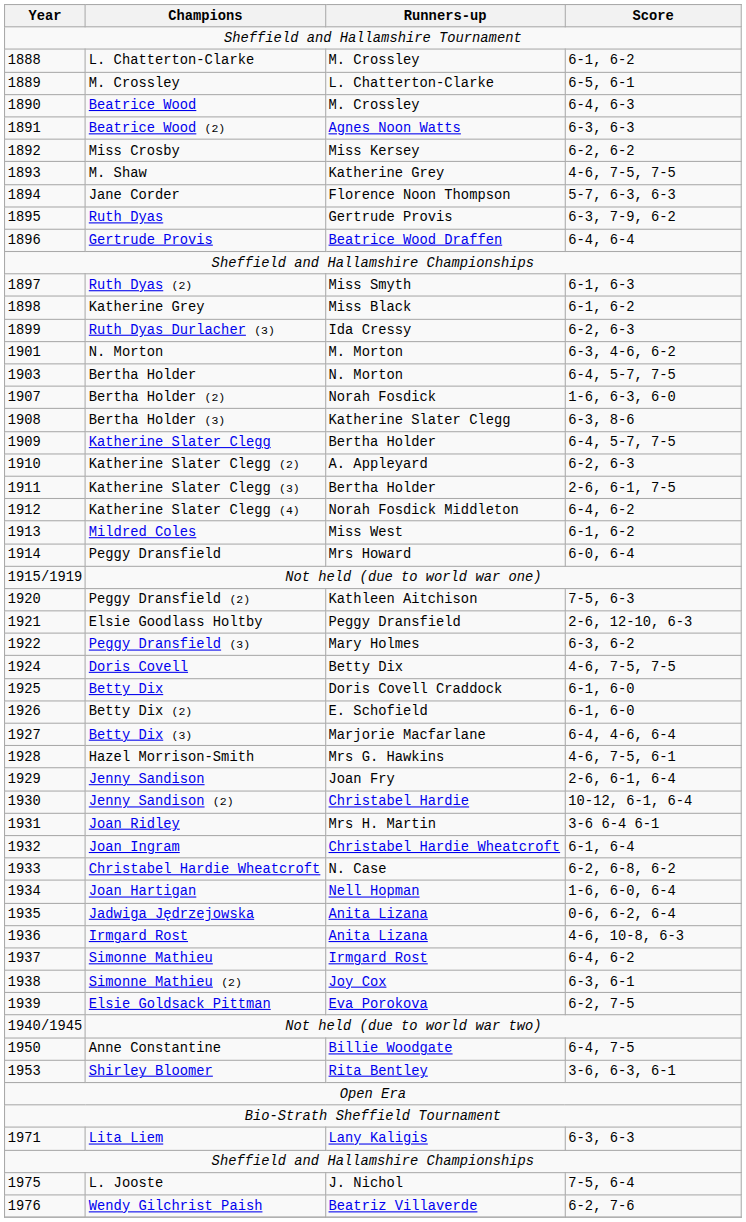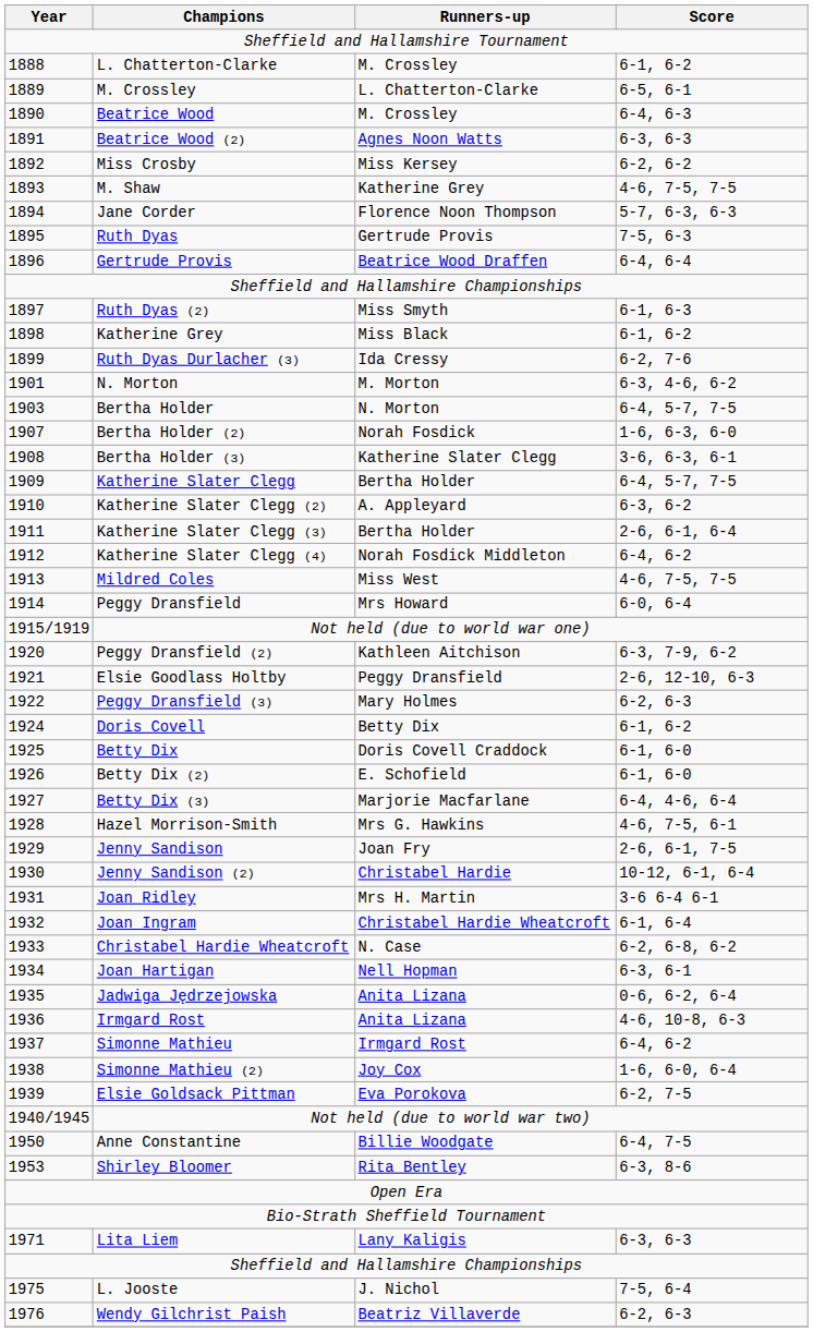Ruth Dyas | Score: 6-3, 7-9, 6-2 -> 7-5, 6-3
Ruth Dyas Durlacher (3) | Score: 6-2, 6-3 -> 6-2, 7-6
Bertha Holder (3) | Score: 6-3, 8-6 -> 3-6, 6-3, 6-1
Katherine Slater Clegg (2) | Score: 6-2, 6-3 -> 6-3, 6-2
Katherine Slater Clegg (3) | Score: 2-6, 6-1, 7-5 -> 2-6, 6-1, 6-4
Mildred Coles | Score: 6-1, 6-2 -> 4-6, 7-5, 7-5
Peggy Dransfield (2) | Score: 7-5, 6-3 -> 6-3, 7-9, 6-2
Peggy Dransfield (3) | Score: 6-3, 6-2 -> 6-2, 6-3
Doris Covell | Score: 4-6, 7-5, 7-5 -> 6-1, 6-2
Jenny Sandison | Score: 2-6, 6-1, 6-4 -> 2-6, 6-1, 7-5
Joan Hartigan | Score: 1-6, 6-0, 6-4 -> 6-3, 6-1
Simonne Mathieu (2) | Score: 6-3, 6-1 -> 1-6, 6-0, 6-4
Shirley Bloomer | Score: 3-6, 6-3, 6-1 -> 6-3, 8-6
Wendy Gilchrist Paish | Score: 6-2, 7-6 -> 6-2, 6-3
